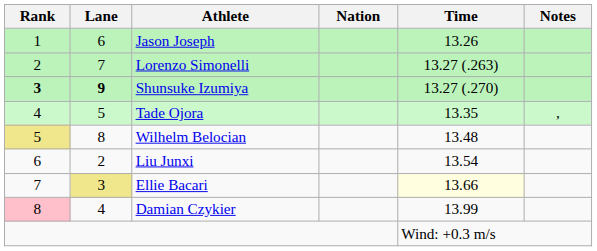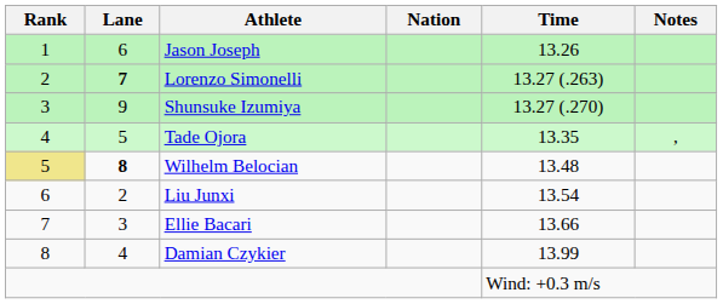Lorenzo Simonelli | Lane: normal -> bold
Shunsuke Izumiya | Rank: bold -> normal
Shunsuke Izumiya | Lane: bold -> normal
Wilhelm Belocian | Lane: normal -> bold
Ellie Bacari | Lane: khaki background -> no background
Ellie Bacari | Time: lightyellow background -> no background
Damian Czykier | Rank: pink background -> no background
